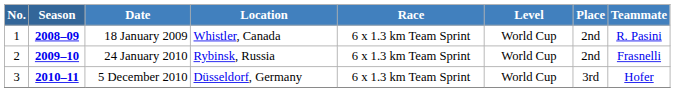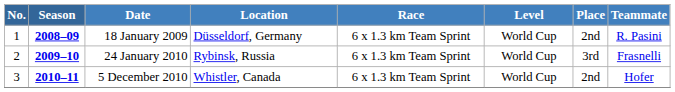18 January 2009 | Location: Whistler, Canada -> Düsseldorf, Germany
24 January 2010 | Place: 2nd -> 3rd
5 December 2010 | Location: Düsseldorf, Germany -> Whistler, Canada
5 December 2010 | Place: 3rd -> 2nd
